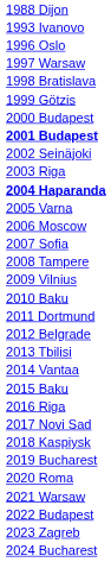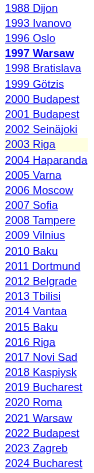1997 Warsaw | column 1: normal -> bold
2001 Budapest | column 1: bold -> normal
2003 Riga | column 1: no background -> lightyellow background
2004 Haparanda | column 1: bold -> normal
